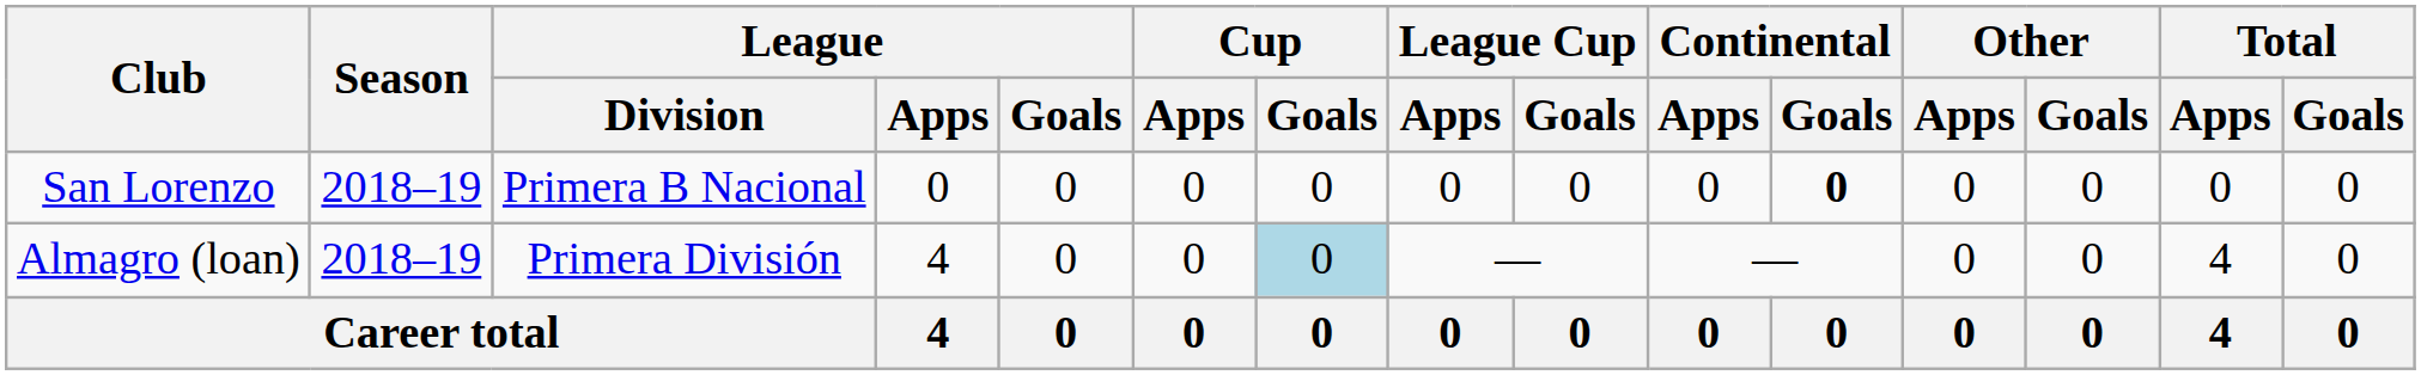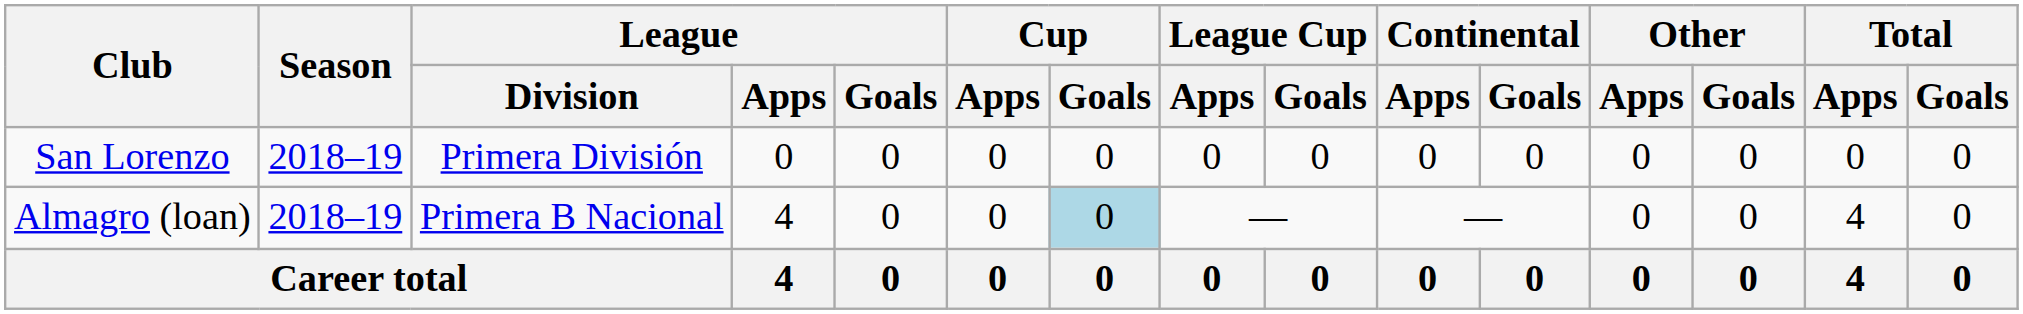San Lorenzo | League / Division: Primera B Nacional -> Primera División
San Lorenzo | Continental / Goals: bold -> normal
Almagro (loan) | League / Division: Primera División -> Primera B Nacional
